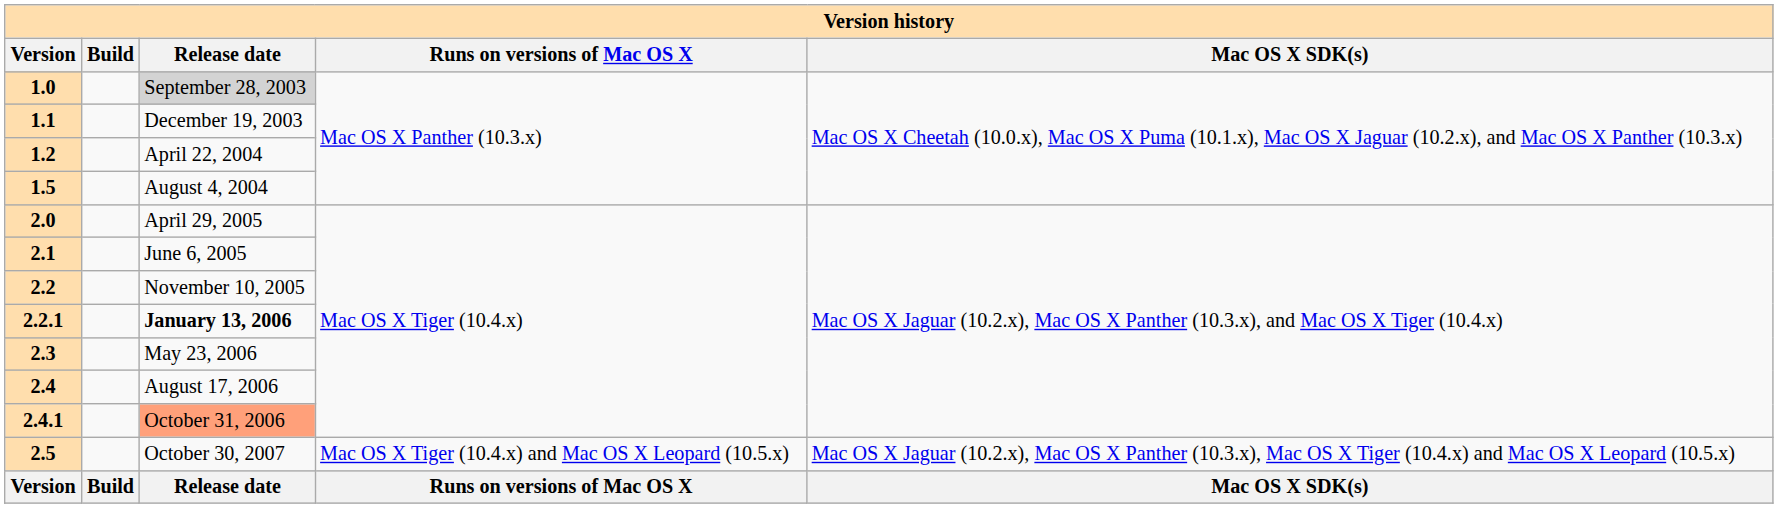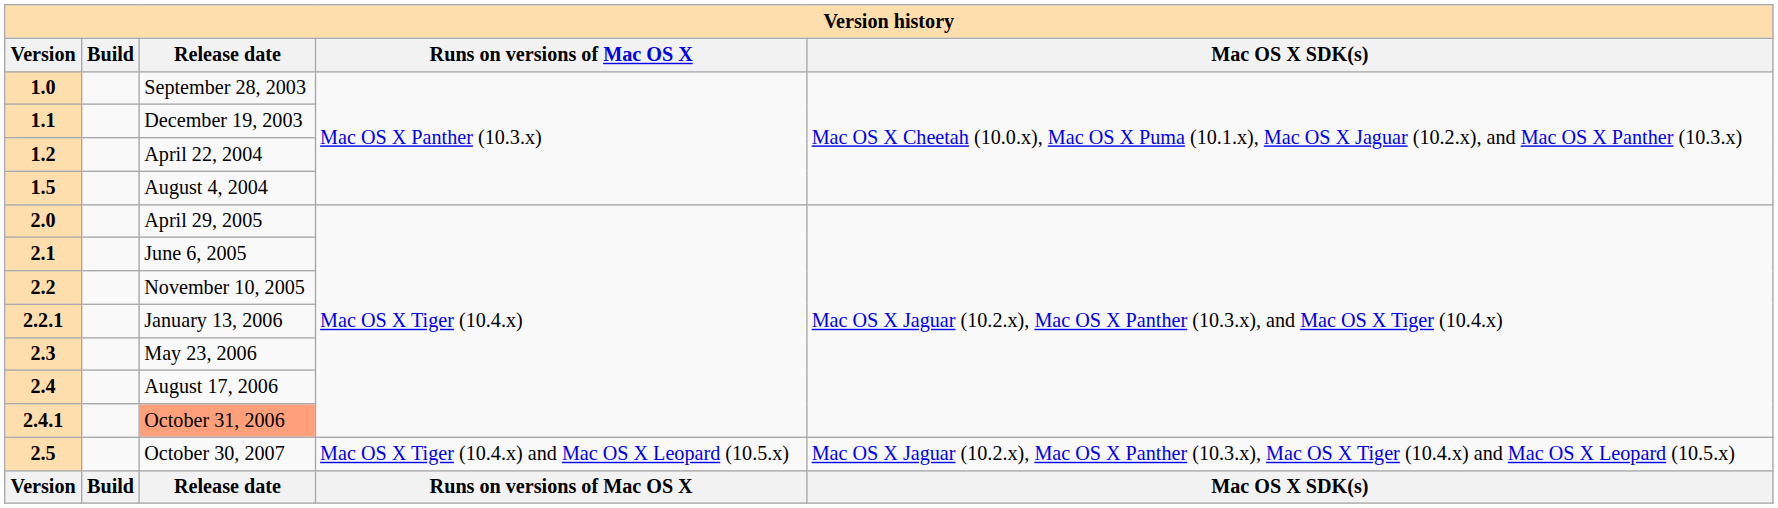1.0 | Release date: lightgrey background -> no background
2.2.1 | Release date: bold -> normal
